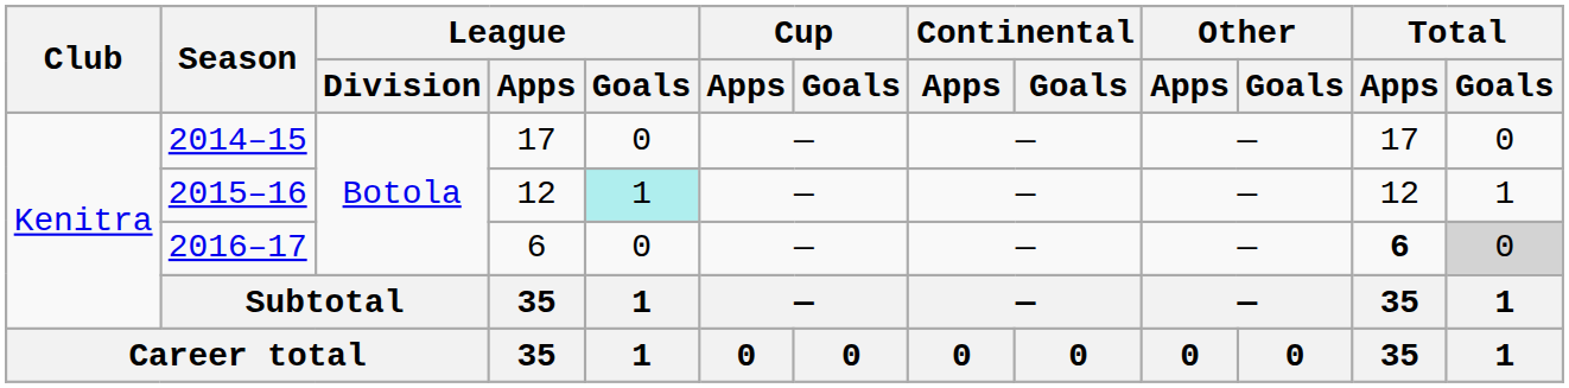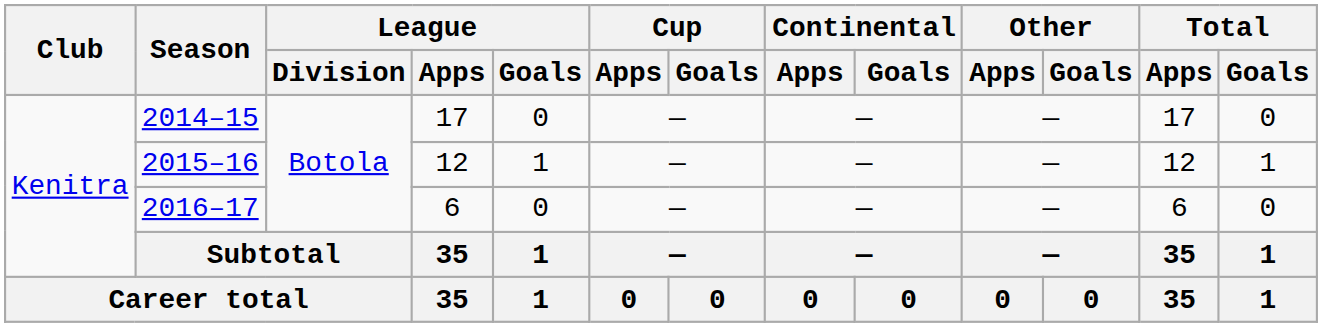2015–16 | League / Goals: paleturquoise background -> no background
2016–17 | Total / Apps: bold -> normal
2016–17 | Total / Goals: lightgrey background -> no background
